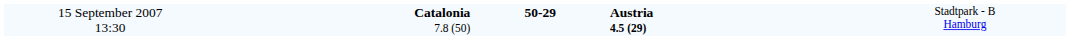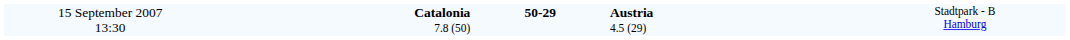7.8 (50) | column 4: bold -> normal
